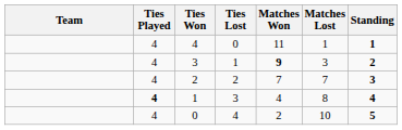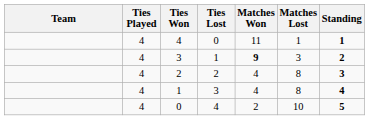row 4 | Matches Won: 7 -> 4
row 4 | Matches Lost: 7 -> 8
row 5 | Ties Played: bold -> normal
